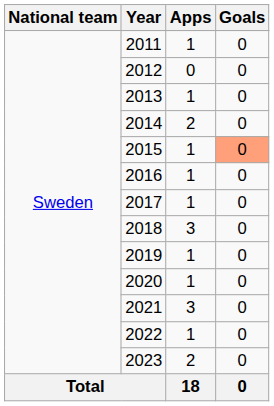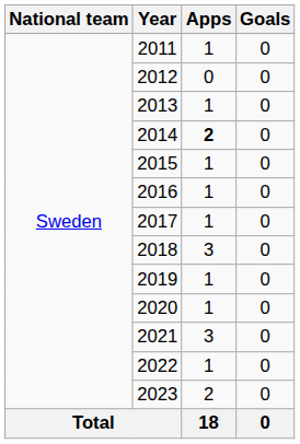2014 | Apps: normal -> bold
2015 | Goals: lightsalmon background -> no background
